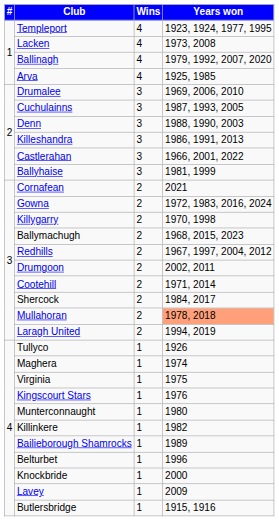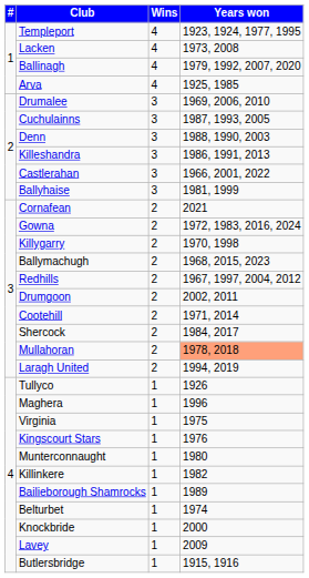Maghera | Years won: 1974 -> 1996
Belturbet | Years won: 1996 -> 1974
